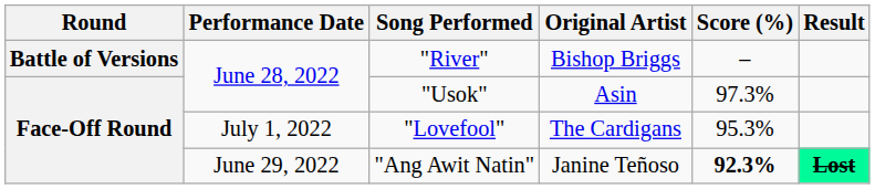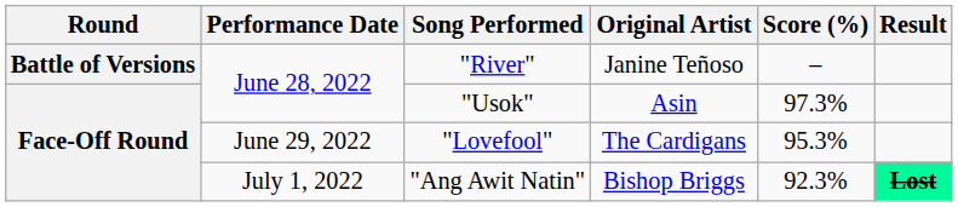"River" | Original Artist: Bishop Briggs -> Janine Teñoso
"Lovefool" | Performance Date: July 1, 2022 -> June 29, 2022
"Ang Awit Natin" | Performance Date: June 29, 2022 -> July 1, 2022
"Ang Awit Natin" | Original Artist: Janine Teñoso -> Bishop Briggs
"Ang Awit Natin" | Score (%): bold -> normal
